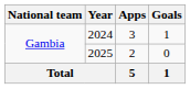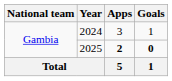2025 | Apps: normal -> bold
2025 | Goals: normal -> bold
